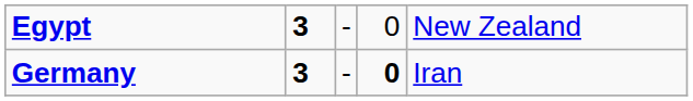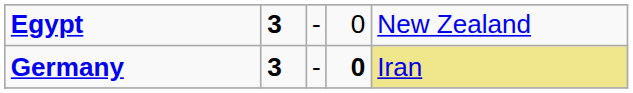Germany | column 5: no background -> khaki background
